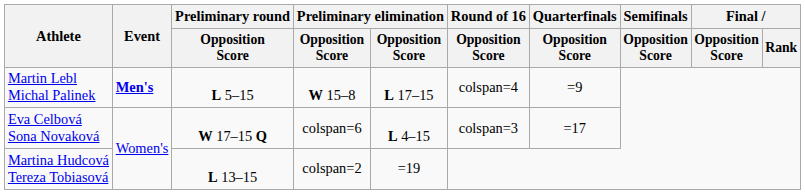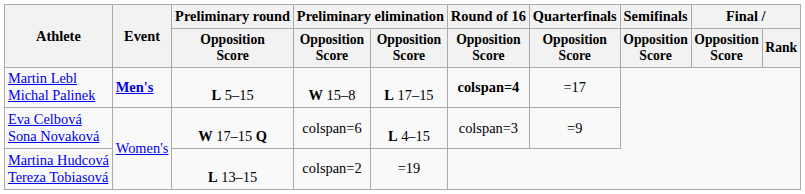Martin Lebl Michal Palinek | Round of 16 / Opposition Score: normal -> bold
Martin Lebl Michal Palinek | Quarterfinals / Opposition Score: =9 -> =17
Eva Celbová Sona Novaková | Quarterfinals / Opposition Score: =17 -> =9
